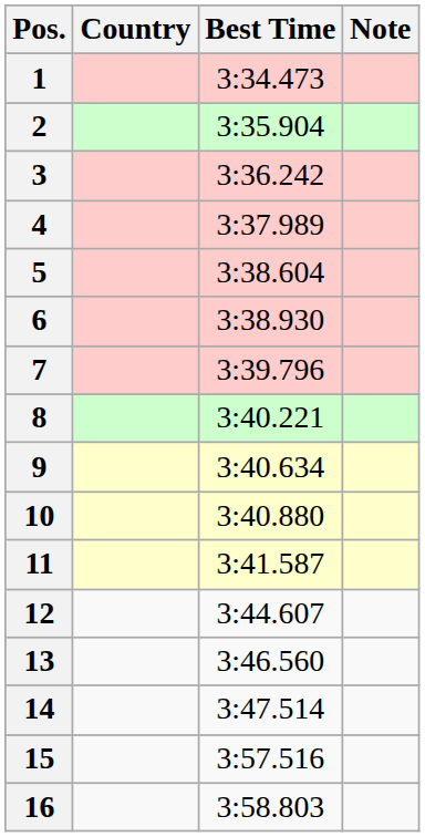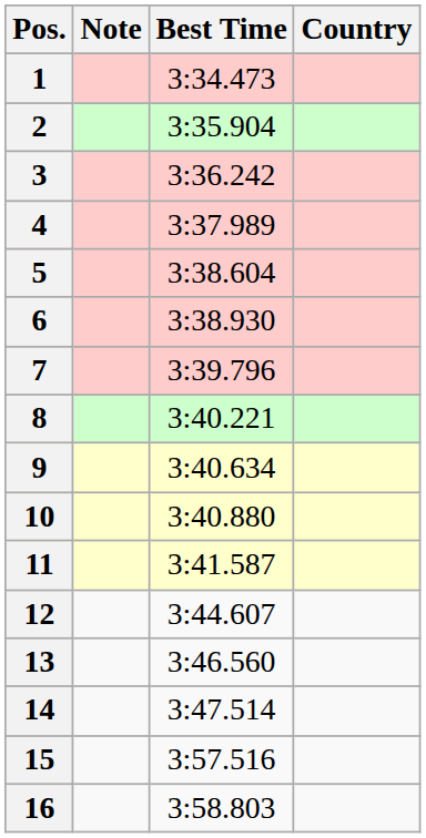columns swapped: Country <-> Note
